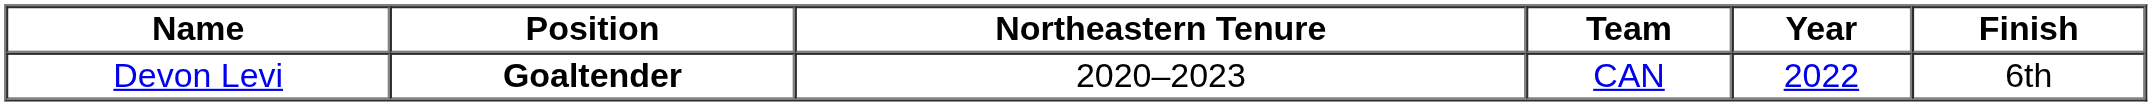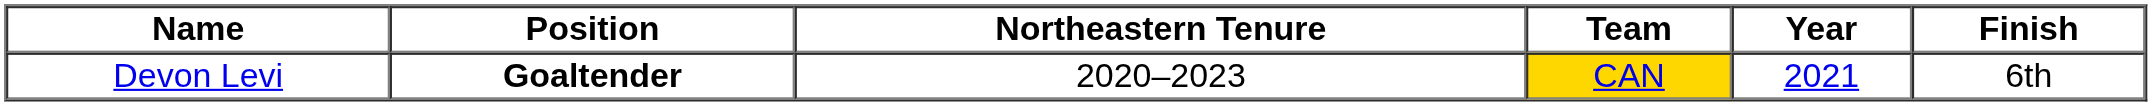Devon Levi | Team: no background -> gold background
Devon Levi | Year: 2022 -> 2021
